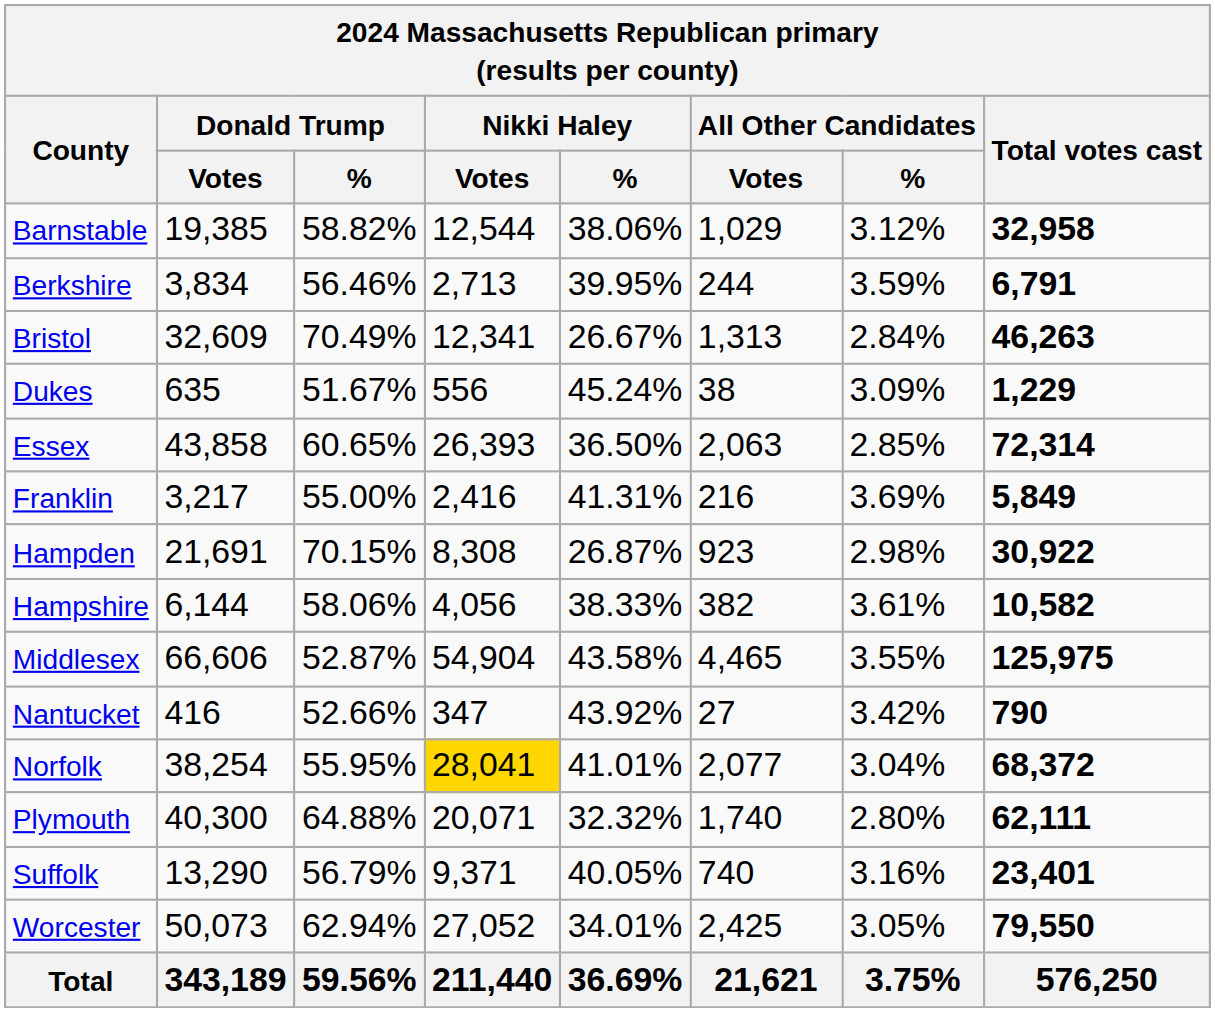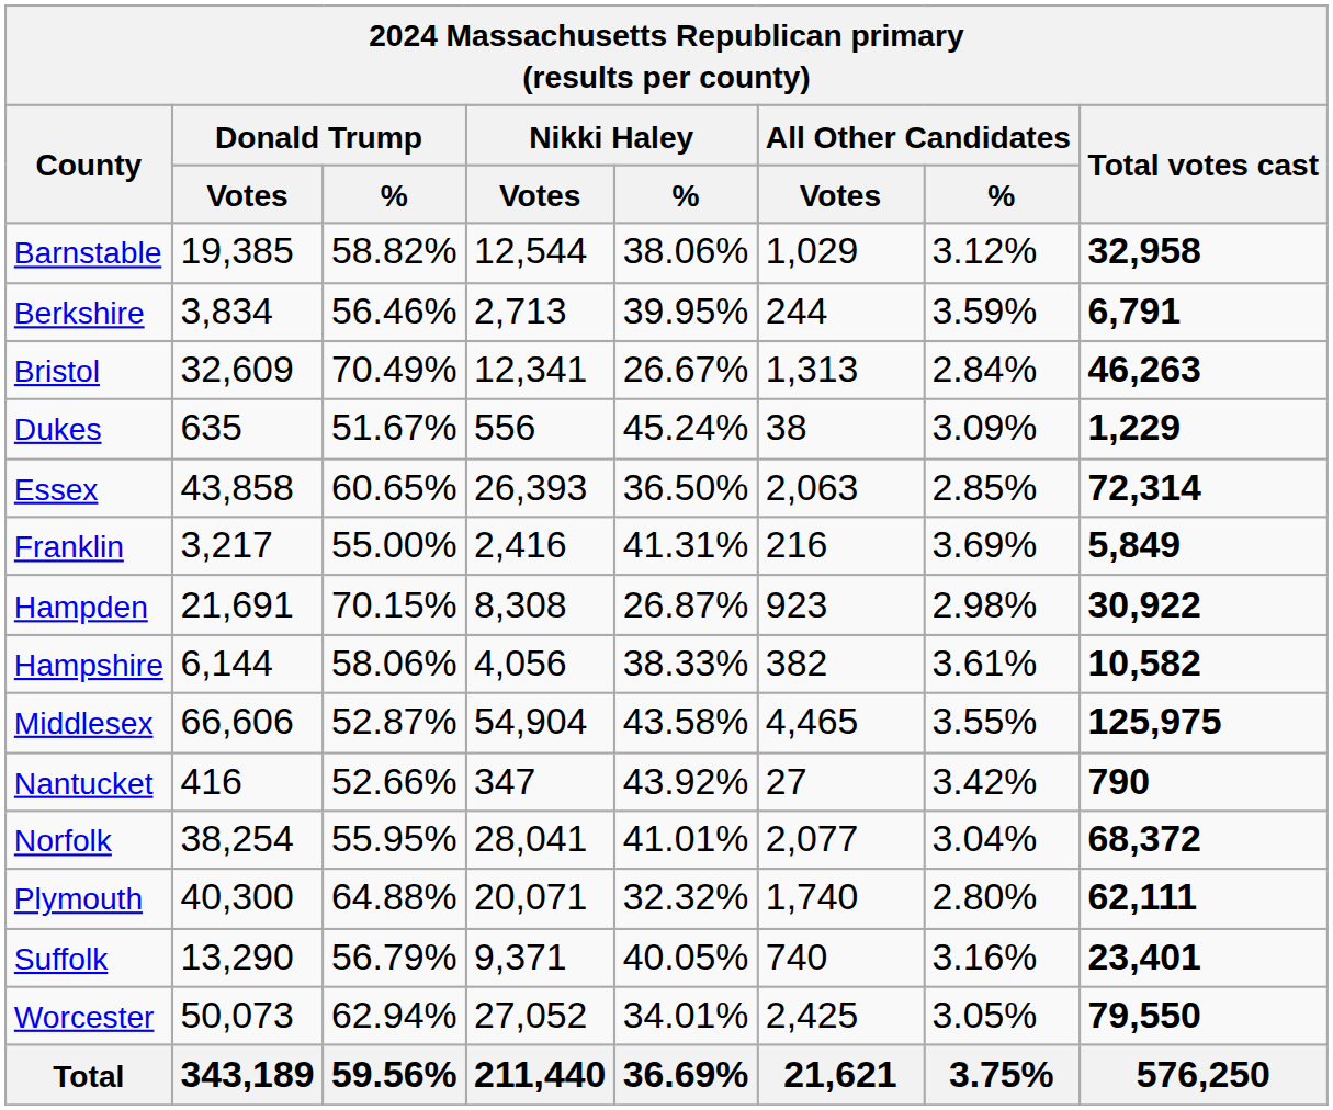Norfolk | Nikki Haley / Votes: gold background -> no background
